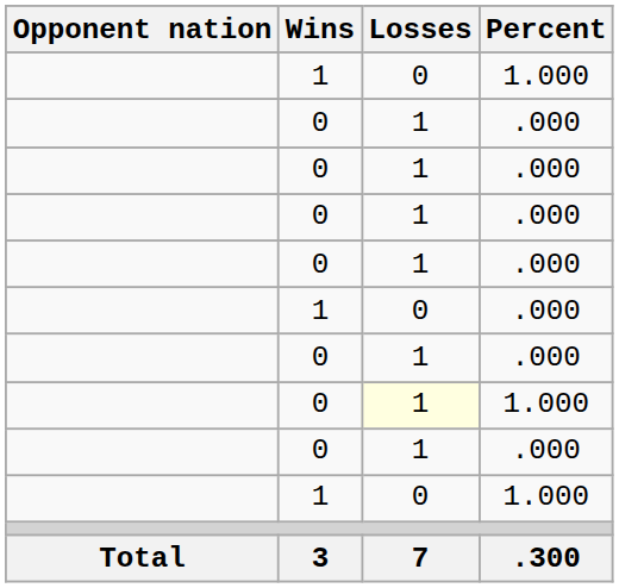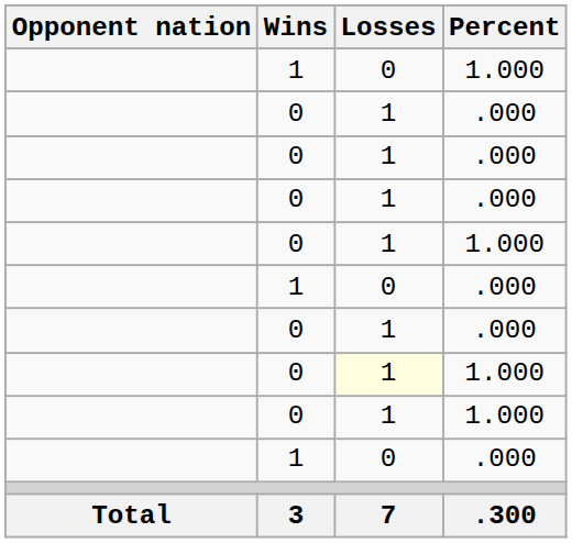row 6 | Percent: .000 -> 1.000
row 10 | Percent: .000 -> 1.000
row 11 | Percent: 1.000 -> .000
